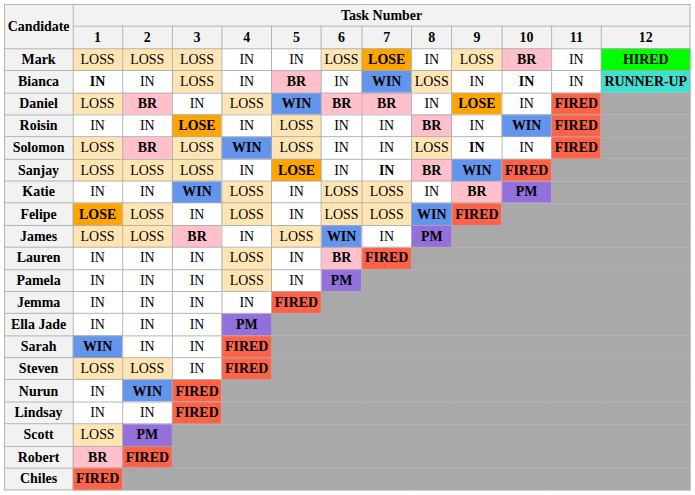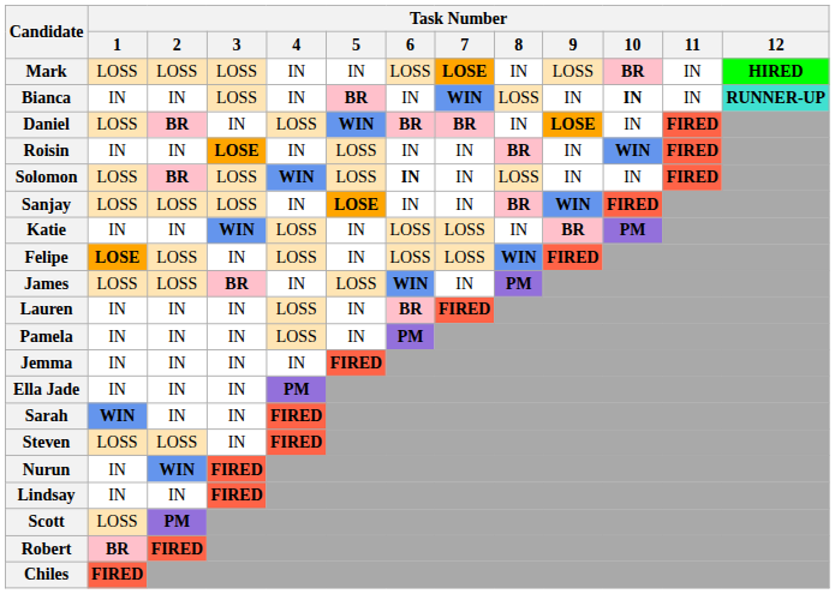Bianca | Task Number / 1: bold -> normal
Solomon | Task Number / 6: normal -> bold
Solomon | Task Number / 9: bold -> normal
Sanjay | Task Number / 7: bold -> normal
